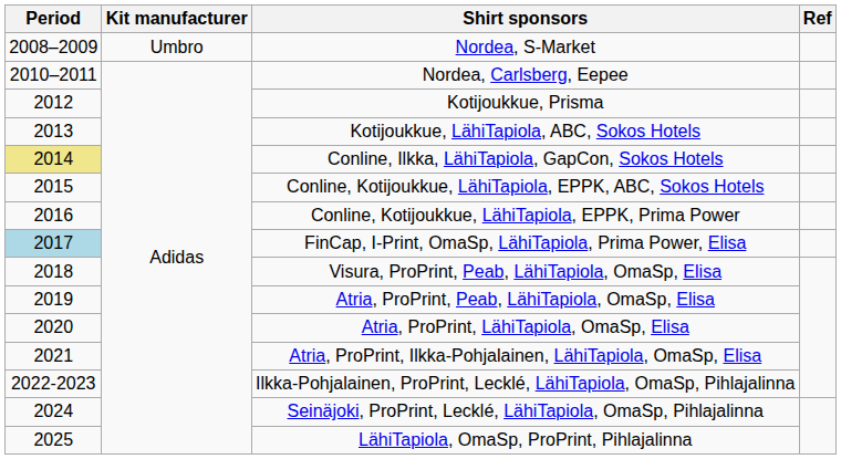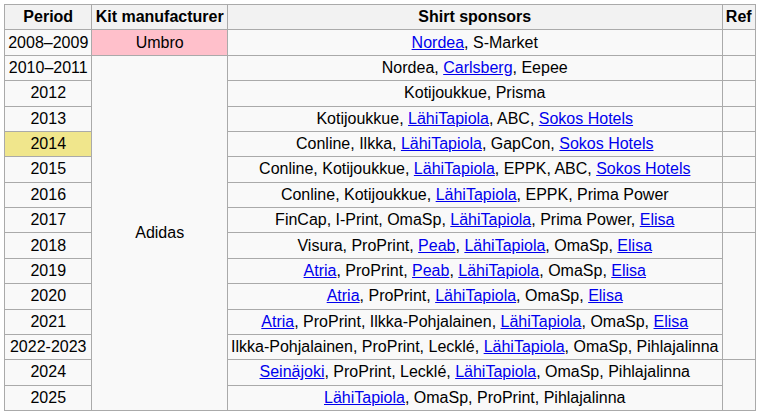Nordea, S-Market | Kit manufacturer: no background -> pink background
FinCap, I-Print, OmaSp, LähiTapiola, Prima Power, Elisa | Period: lightblue background -> no background
